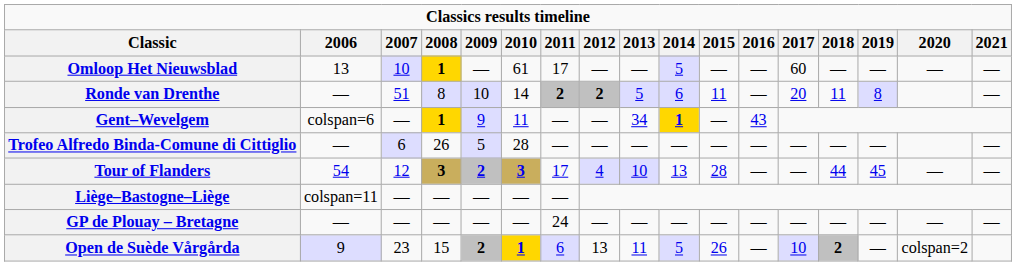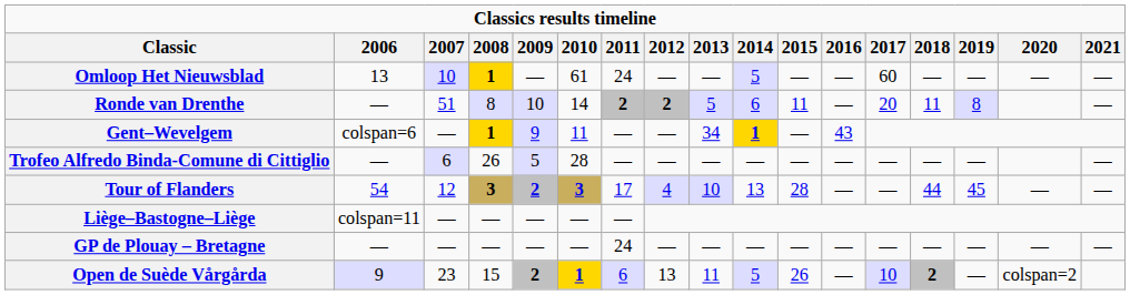Omloop Het Nieuwsblad | 2011: 17 -> 24
